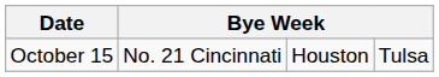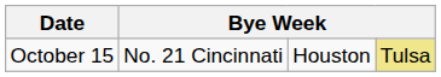October 15 | column 4: no background -> khaki background
